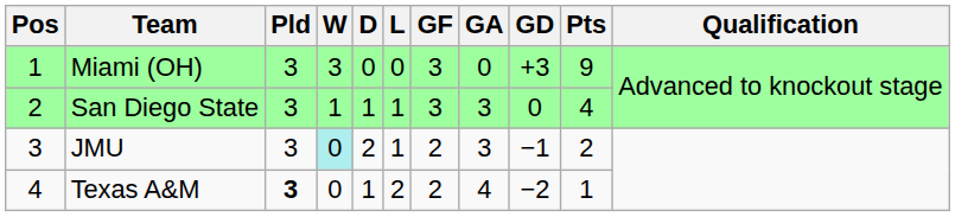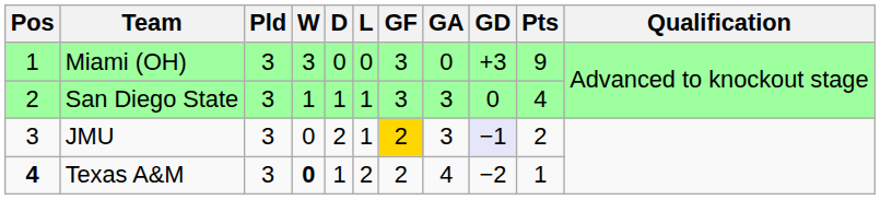JMU | W: paleturquoise background -> no background
JMU | GF: no background -> gold background
JMU | GD: no background -> lavender background
Texas A&M | Pos: normal -> bold
Texas A&M | Pld: bold -> normal
Texas A&M | W: normal -> bold
